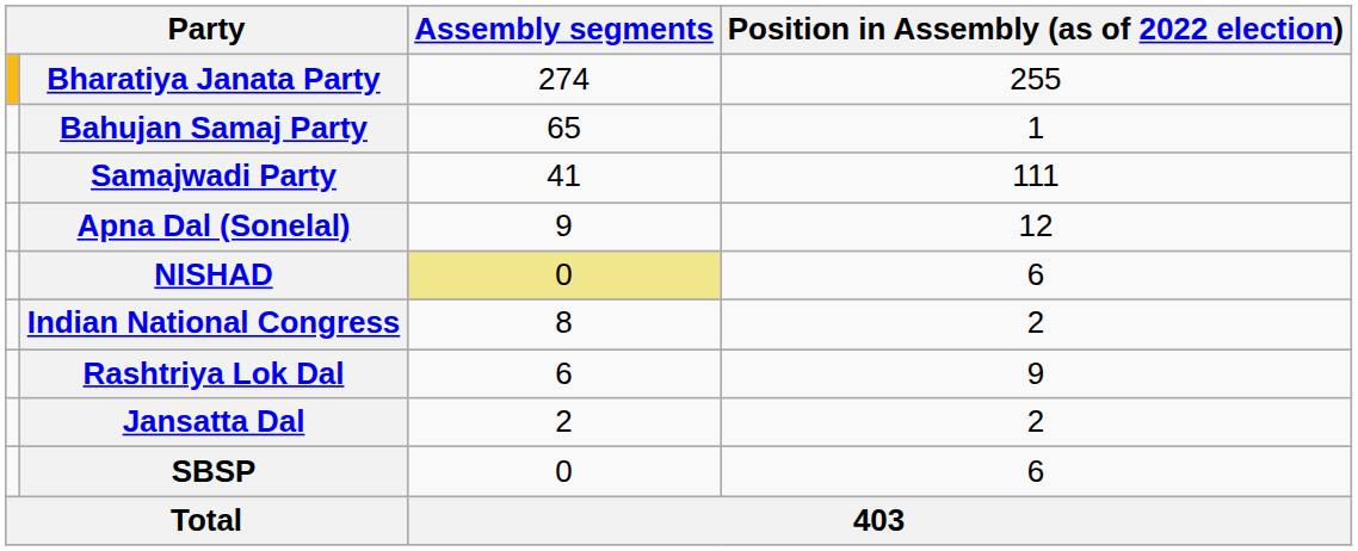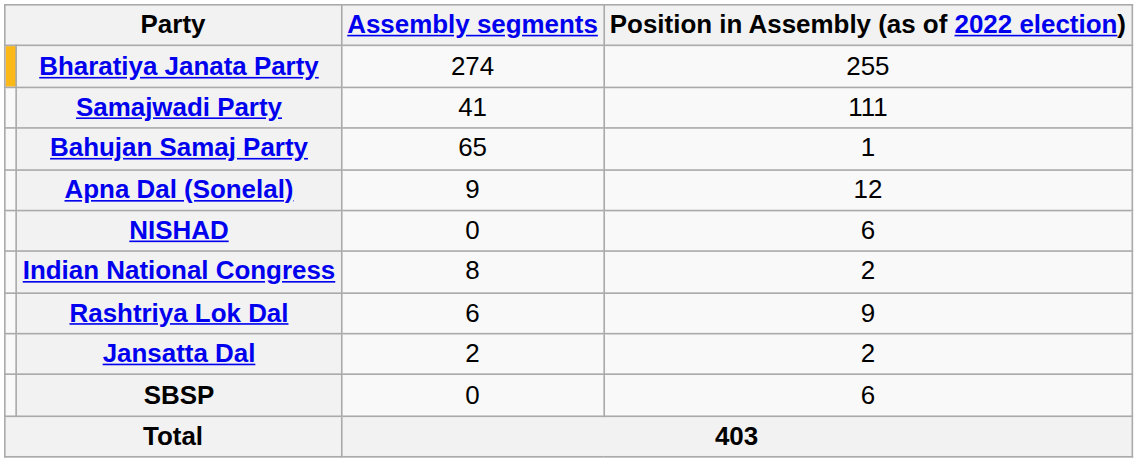rows swapped: Bahujan Samaj Party <-> Samajwadi Party
NISHAD | Assembly segments: khaki background -> no background
